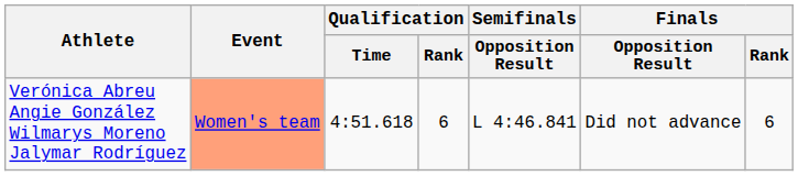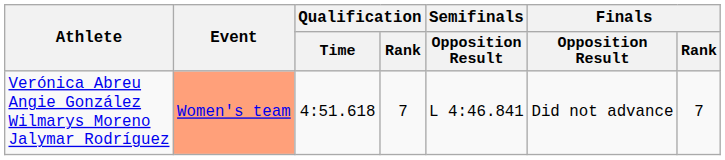row 3 | Qualification / Rank: 6 -> 7
row 3 | Finals / Rank: 6 -> 7
